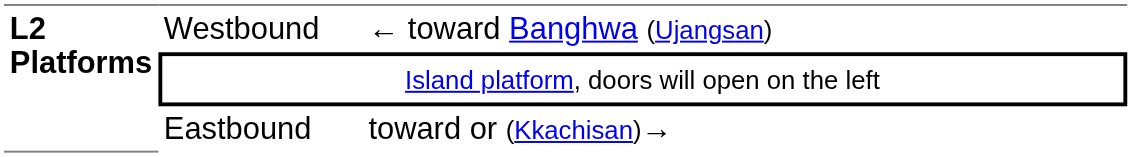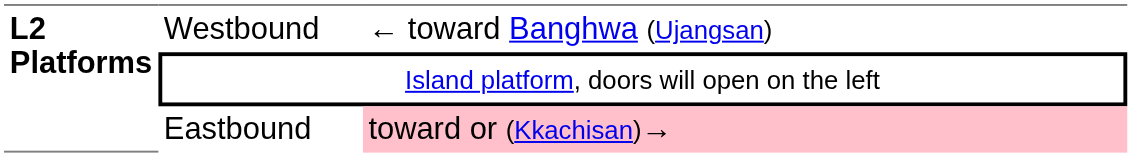Eastbound | column 3: no background -> pink background
